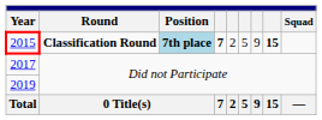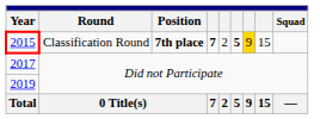2015 | Round: bold -> normal
2015 | Position: lightblue background -> no background
2015 | column 6: normal -> bold
2015 | column 7: no background -> gold background
2015 | column 8: bold -> normal
